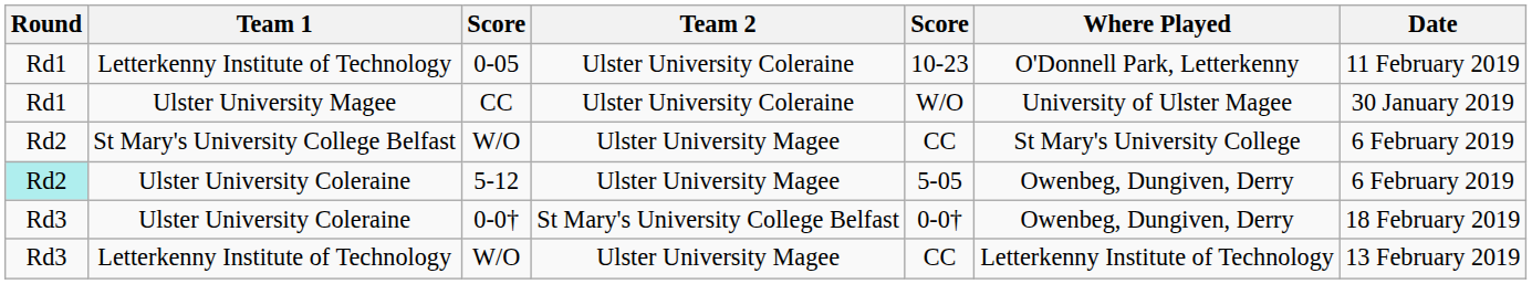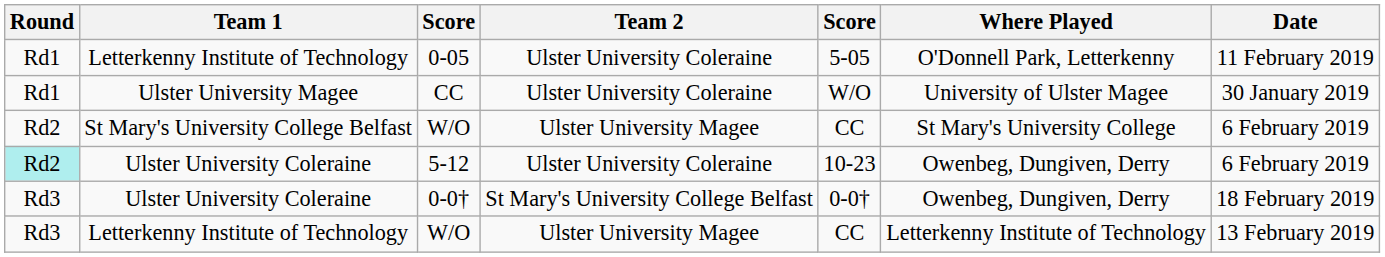0-05 | column 5: 10-23 -> 5-05
5-12 | Team 2: Ulster University Magee -> Ulster University Coleraine
5-12 | column 5: 5-05 -> 10-23
